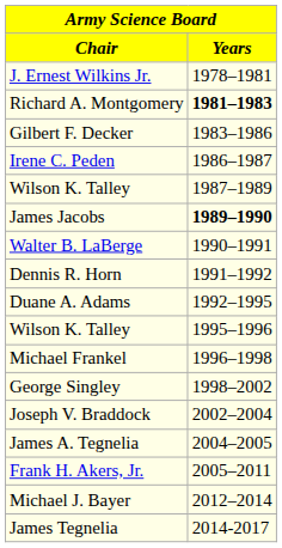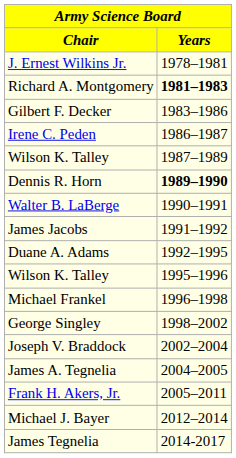row 8 | Chair: James Jacobs -> Dennis R. Horn
row 10 | Chair: Dennis R. Horn -> James Jacobs
